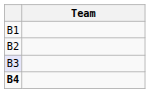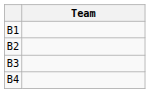B3 | column 1: lavender background -> no background
B4 | column 1: bold -> normal
